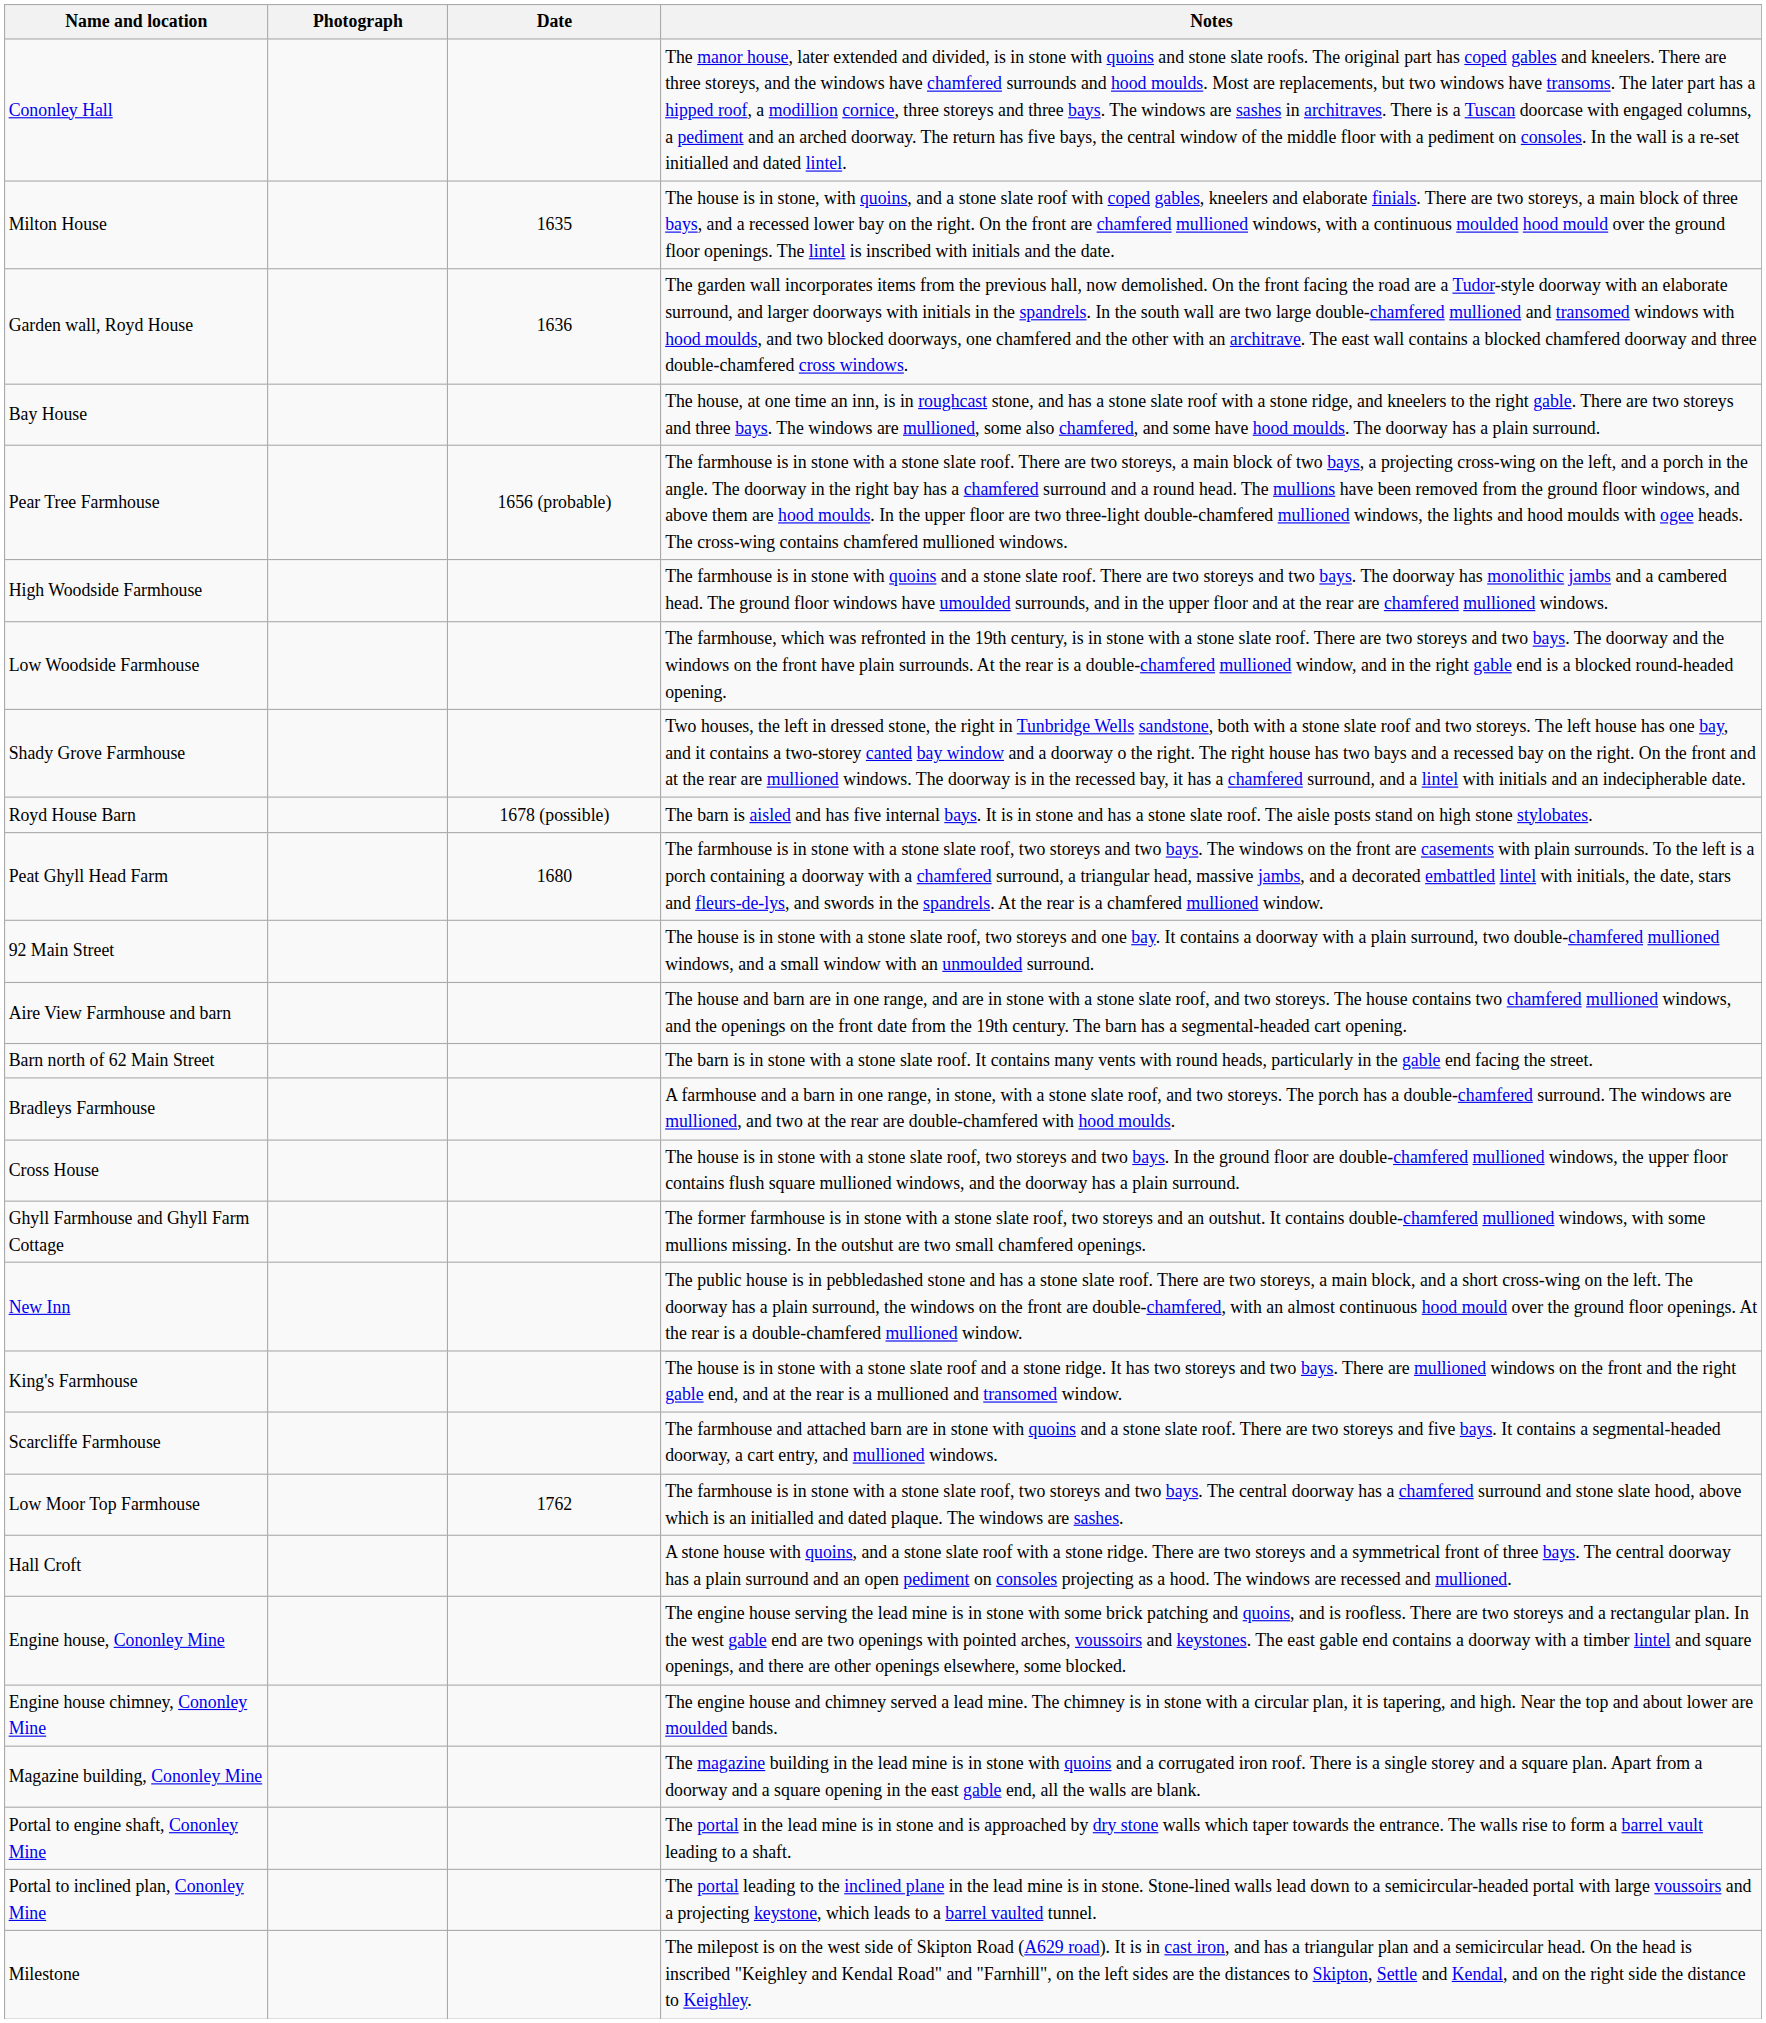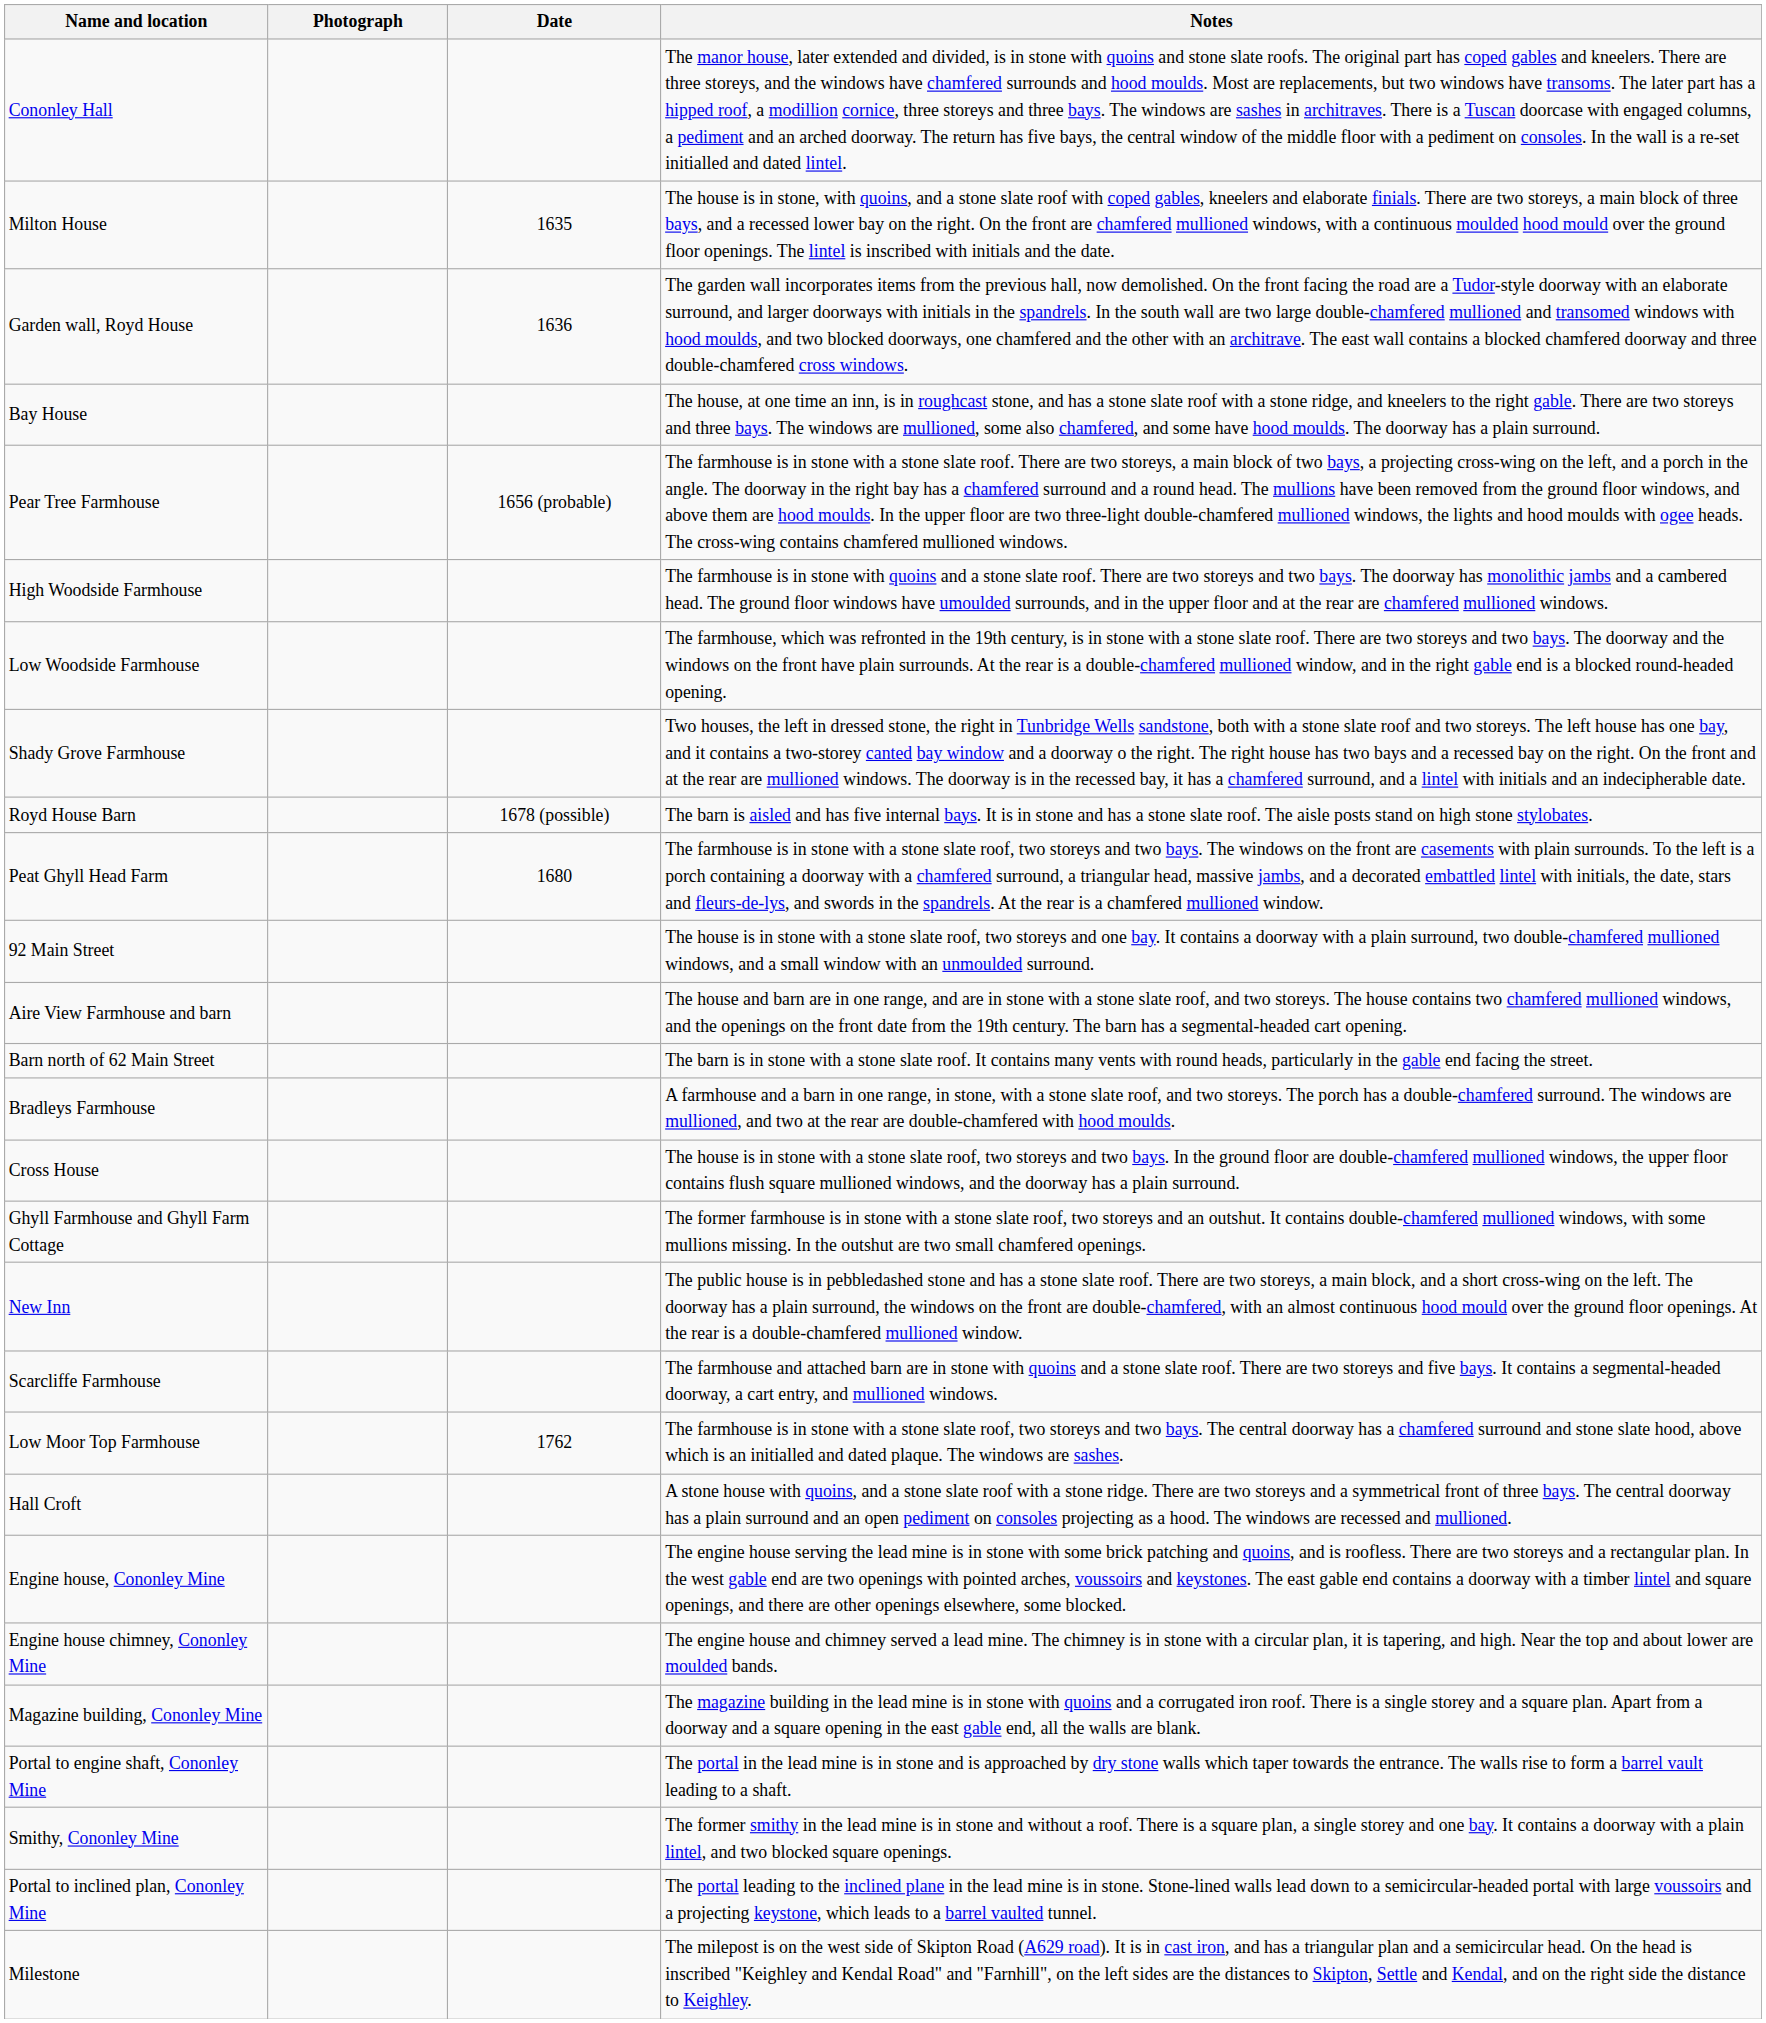- row: King's Farmhouse | The house is in stone with a stone slate roof and a stone ridge. It has two storeys and two bays. There are mullioned windows on the front and the right gable end, and at the rear is a mullioned and transomed window.
+ row: Smithy, Cononley Mine | The former smithy in the lead mine is in stone and without a roof. There is a square plan, a single storey and one bay. It contains a doorway with a plain lintel, and two blocked square openings.
